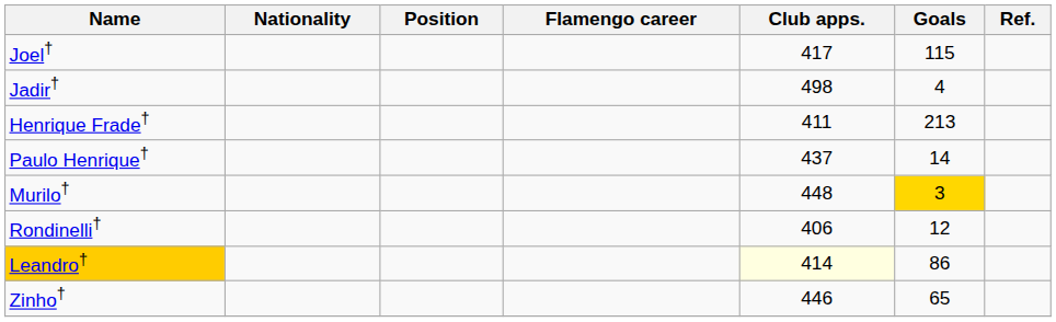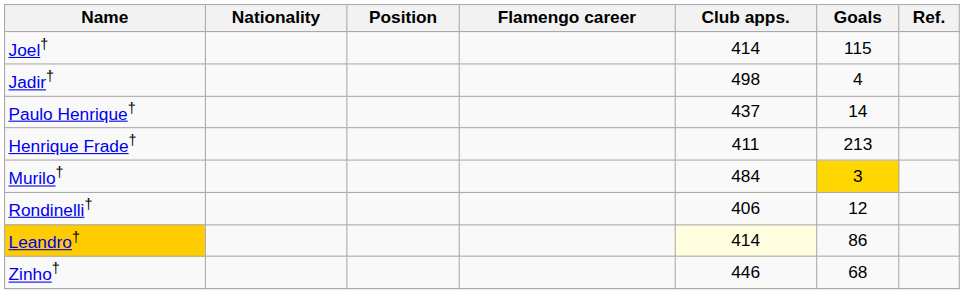Joel† | Club apps.: 417 -> 414
rows swapped: Henrique Frade† <-> Paulo Henrique†
Murilo† | Club apps.: 448 -> 484
Zinho† | Goals: 65 -> 68
